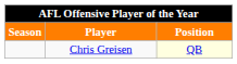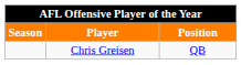Chris Greisen | Position: lightyellow background -> no background
